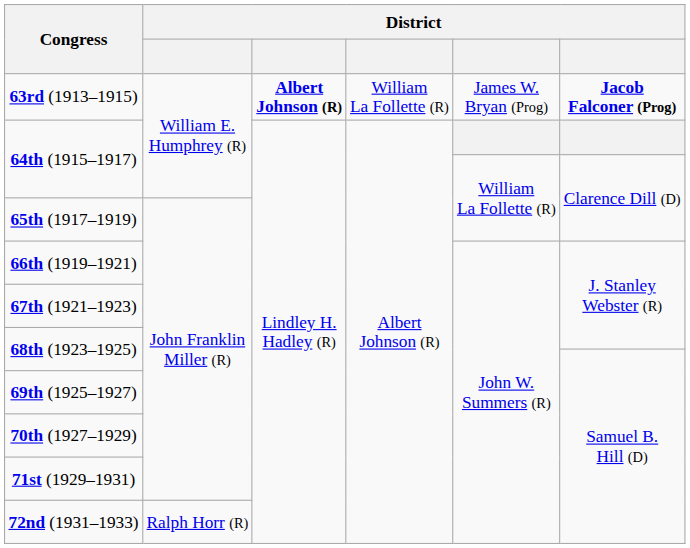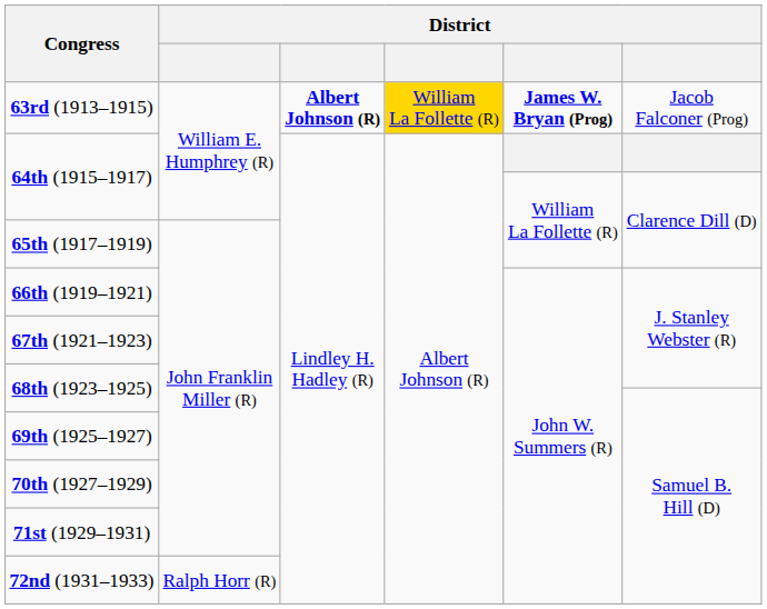63rd (1913–1915) | column 4: no background -> gold background
63rd (1913–1915) | column 5: normal -> bold
63rd (1913–1915) | column 6: bold -> normal
